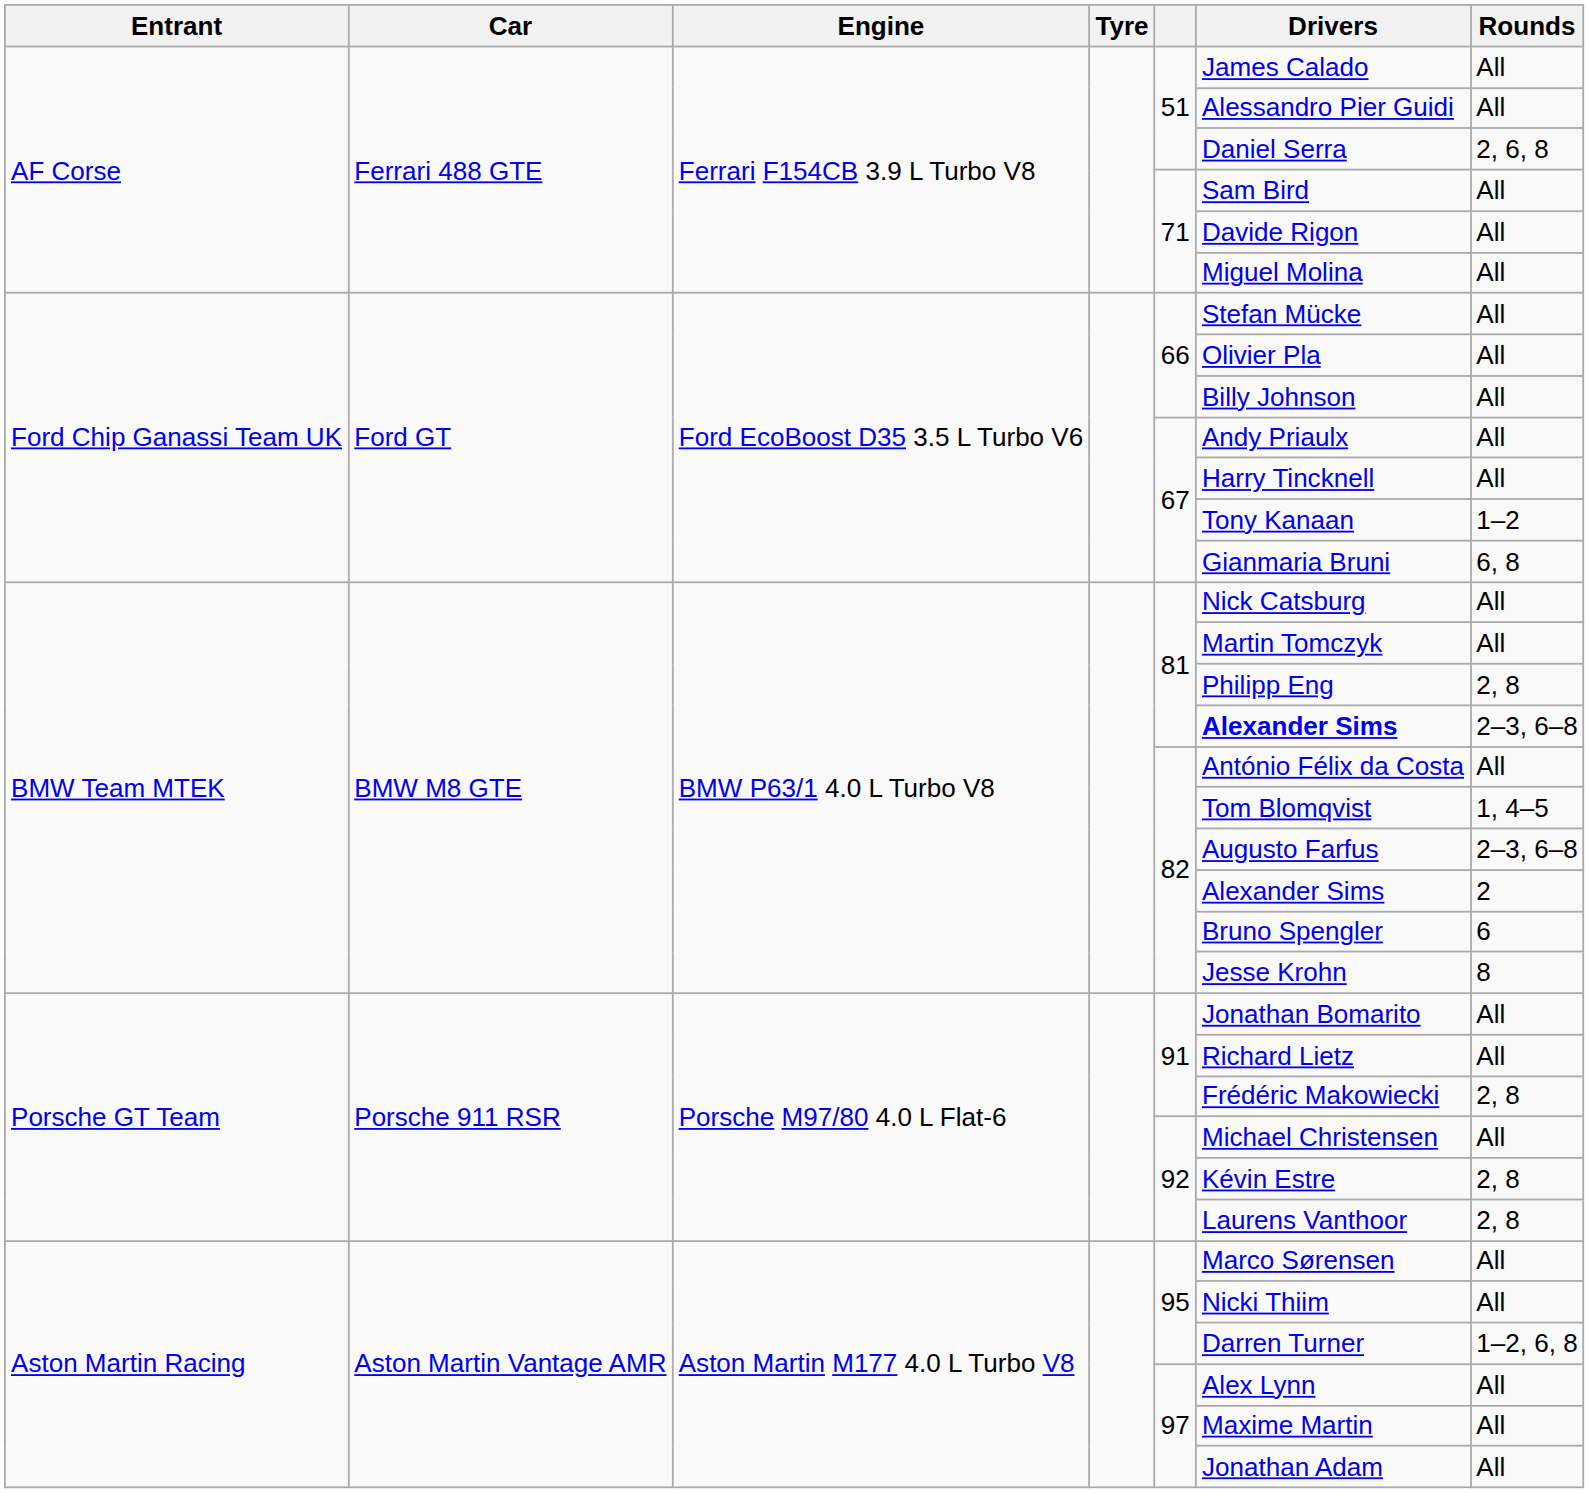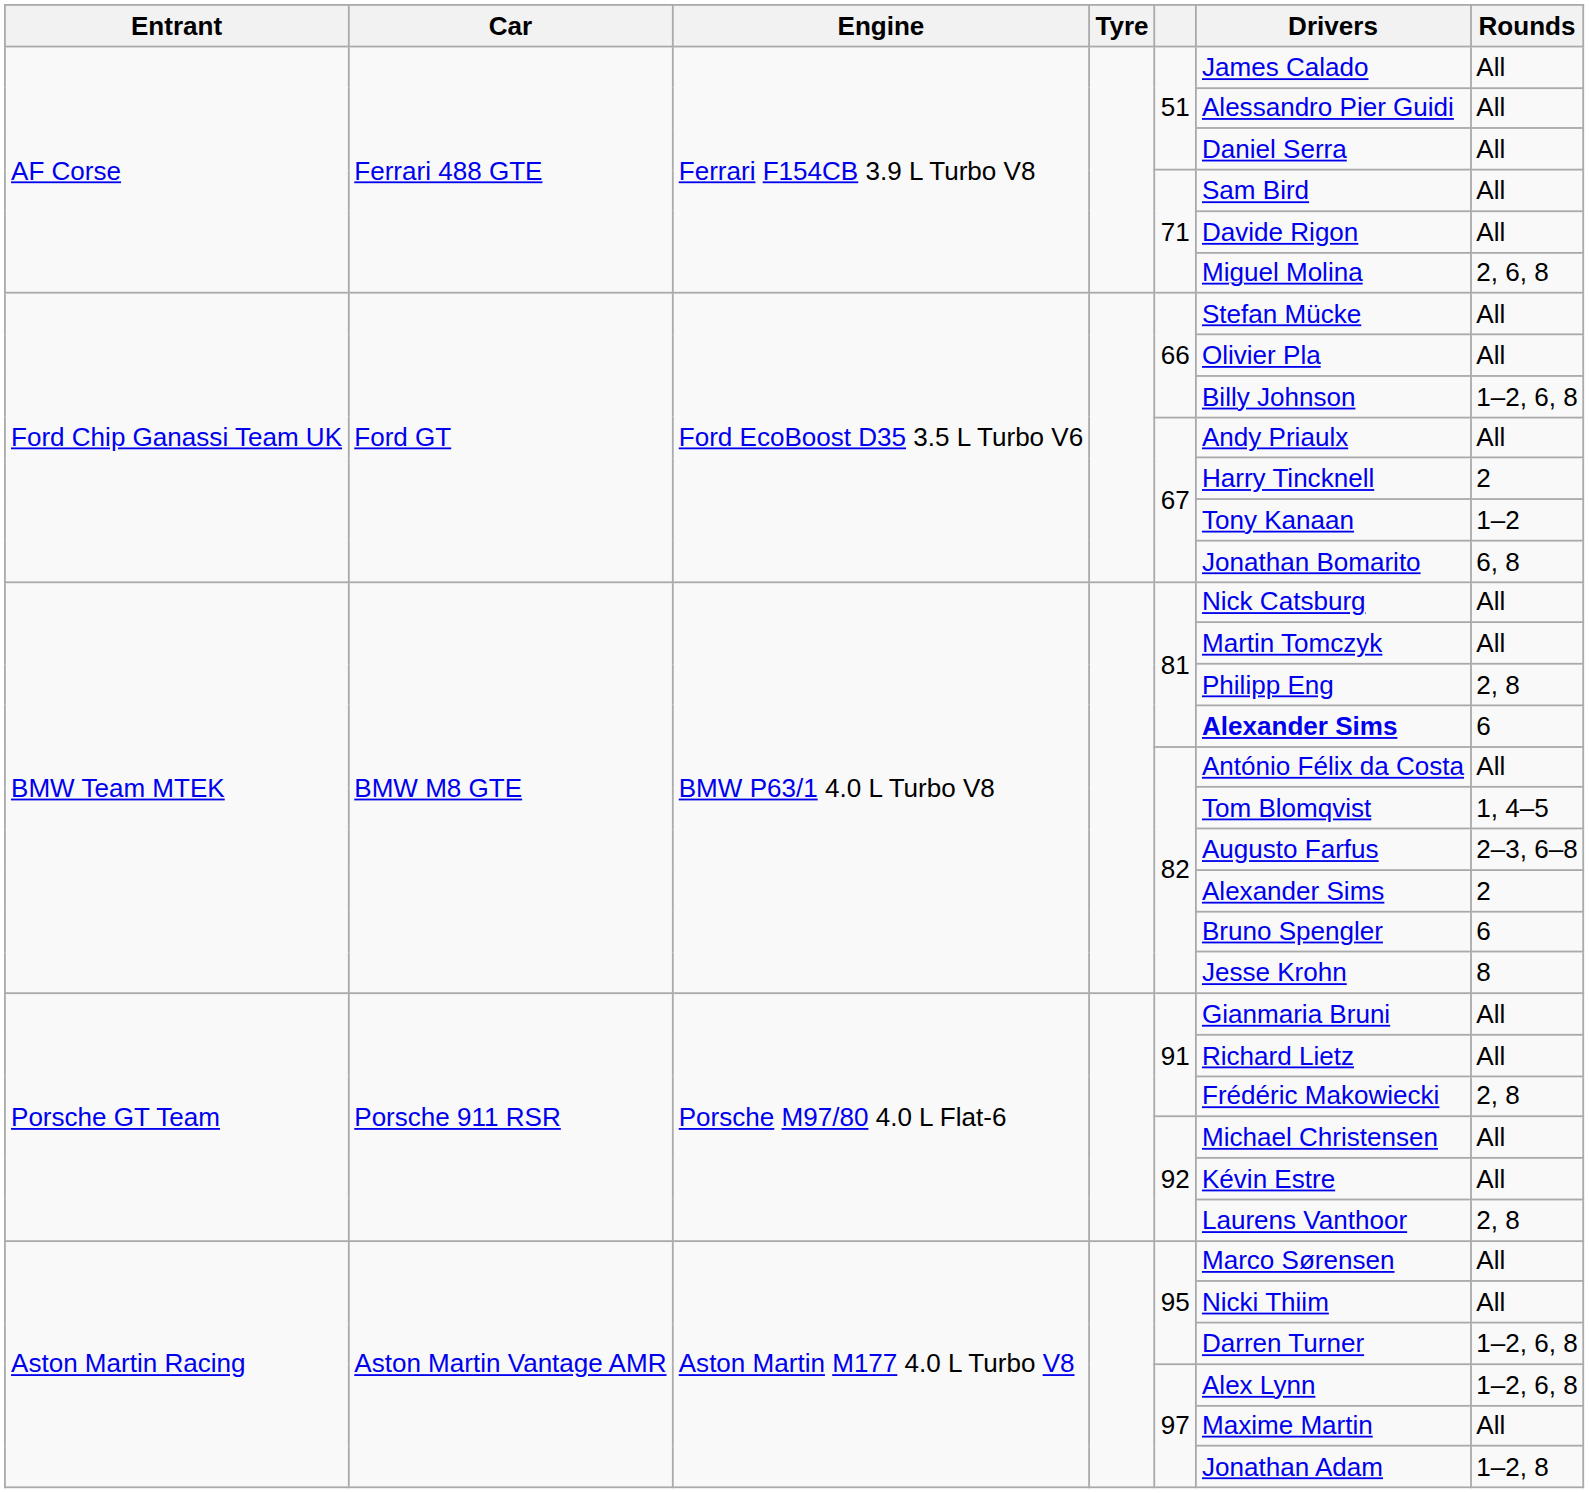row 4 | Rounds: 2, 6, 8 -> All
row 7 | Rounds: All -> 2, 6, 8
row 10 | Rounds: All -> 1–2, 6, 8
row 12 | Rounds: All -> 2
row 14 | Drivers: Gianmaria Bruni -> Jonathan Bomarito
row 18 | Rounds: 2–3, 6–8 -> 6
row 25 | Drivers: Jonathan Bomarito -> Gianmaria Bruni
row 29 | Rounds: 2, 8 -> All
row 34 | Rounds: All -> 1–2, 6, 8
row 36 | Rounds: All -> 1–2, 8
